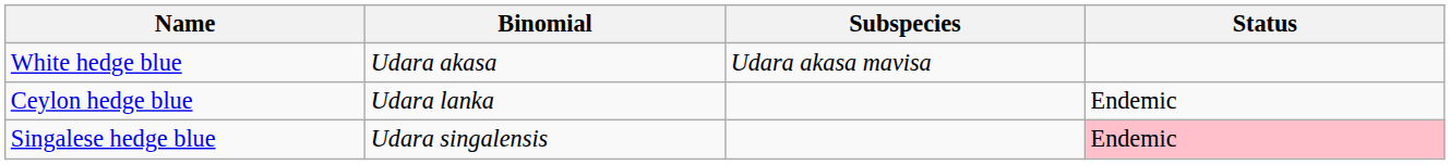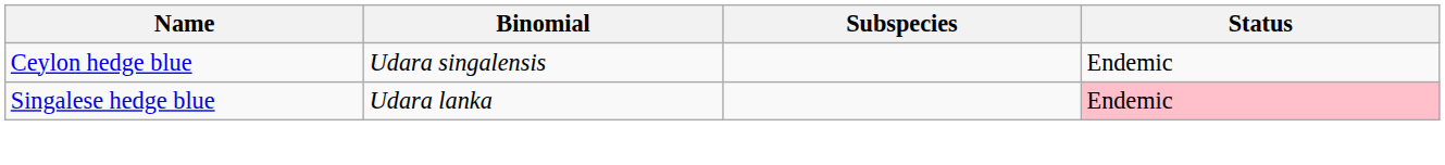- row: White hedge blue | Udara akasa | Udara akasa mavisa
Ceylon hedge blue | Binomial: Udara lanka -> Udara singalensis
Singalese hedge blue | Binomial: Udara singalensis -> Udara lanka
